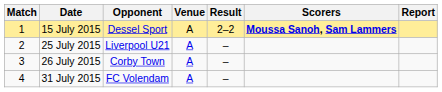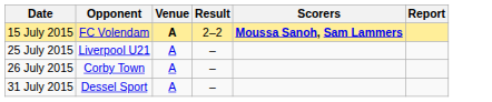- column: Match | 1 | 2 | 3 | 4
15 July 2015 | Opponent: Dessel Sport -> FC Volendam
15 July 2015 | Venue: normal -> bold
31 July 2015 | Opponent: FC Volendam -> Dessel Sport
